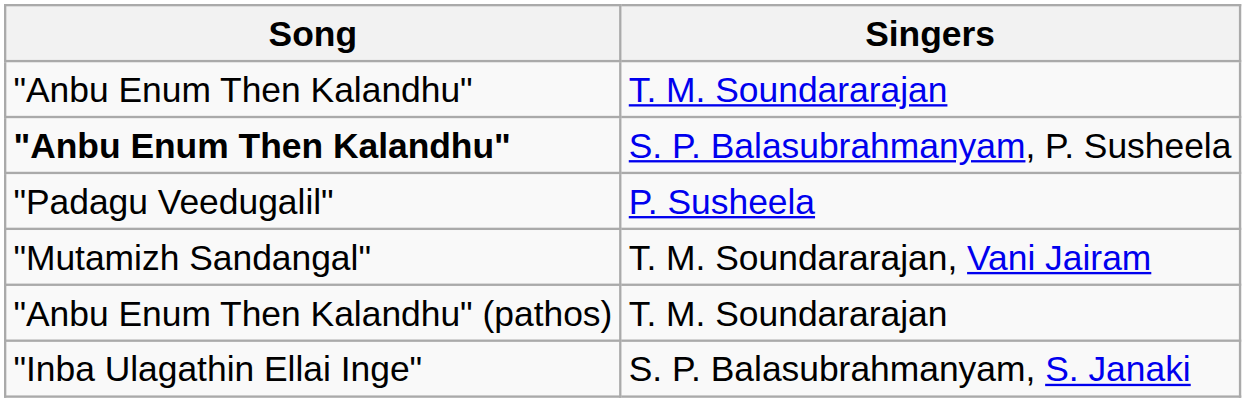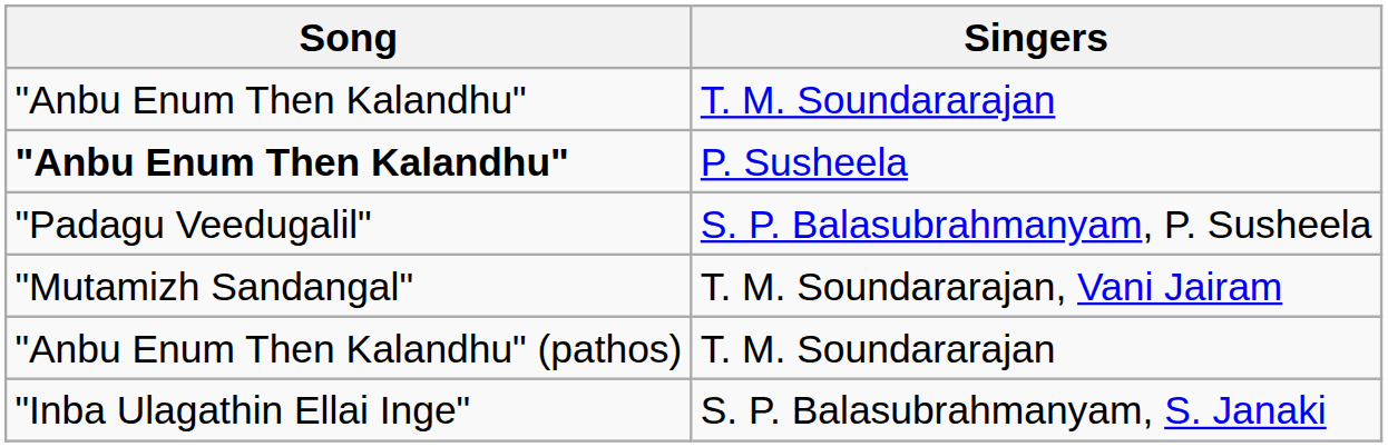row 3 | Singers: S. P. Balasubrahmanyam, P. Susheela -> P. Susheela
row 4 | Singers: P. Susheela -> S. P. Balasubrahmanyam, P. Susheela
